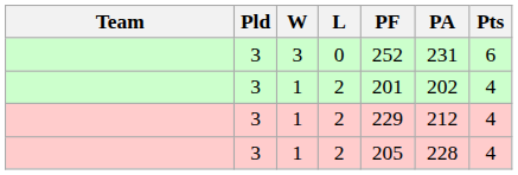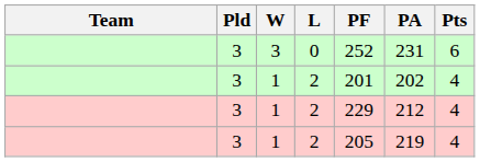row 5 | PA: 228 -> 219
